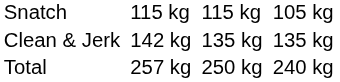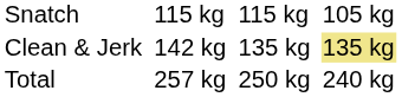Clean & Jerk | column 4: no background -> khaki background
